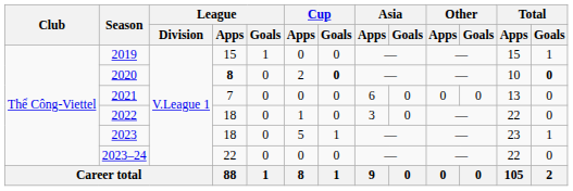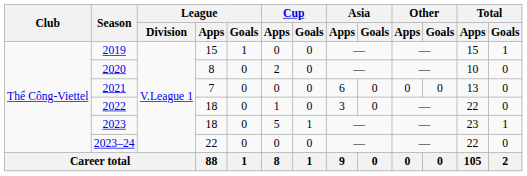2020 | League / Apps: bold -> normal
2020 | Cup / Goals: bold -> normal
2020 | Total / Goals: bold -> normal
